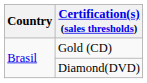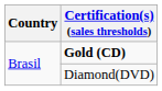Gold (CD) | Certification(s) (sales thresholds): normal -> bold
